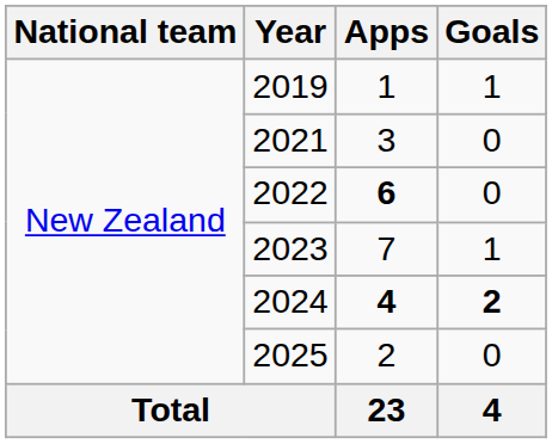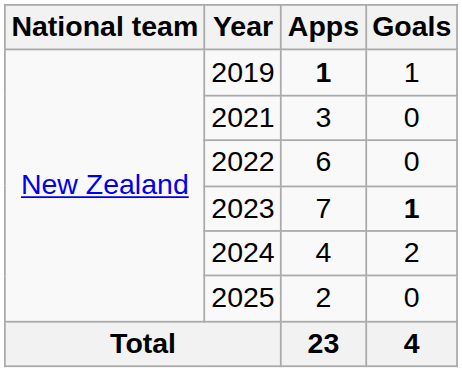2019 | Apps: normal -> bold
2022 | Apps: bold -> normal
2023 | Goals: normal -> bold
2024 | Apps: bold -> normal
2024 | Goals: bold -> normal
